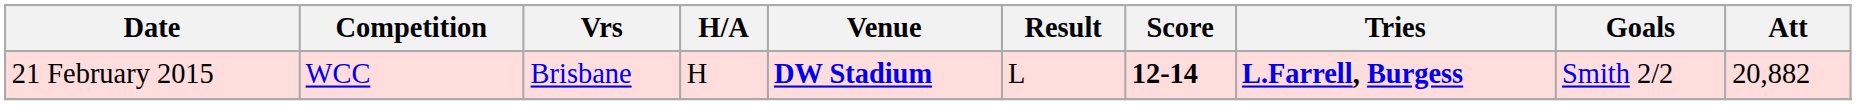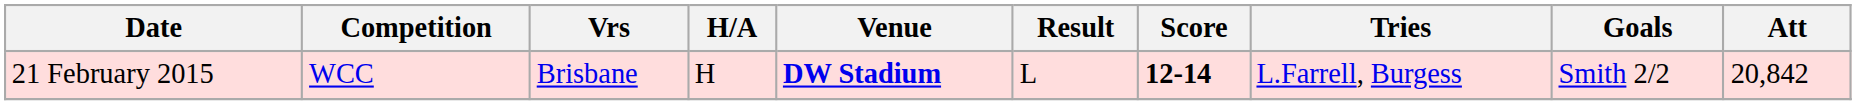21 February 2015 | Tries: bold -> normal
21 February 2015 | Att: 20,882 -> 20,842
